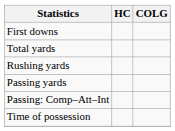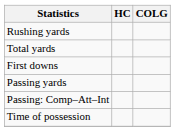rows swapped: First downs <-> Rushing yards
